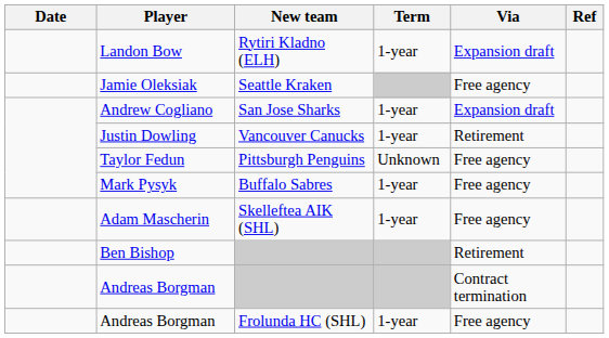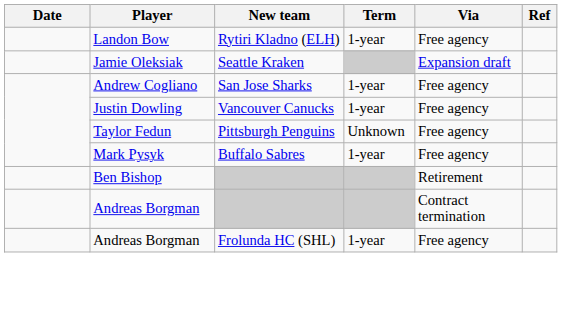Landon Bow | Via: Expansion draft -> Free agency
Jamie Oleksiak | Via: Free agency -> Expansion draft
Andrew Cogliano | Via: Expansion draft -> Free agency
Justin Dowling | Via: Retirement -> Free agency
- row: Adam Mascherin | Skelleftea AIK (SHL) | 1-year | Free agency
